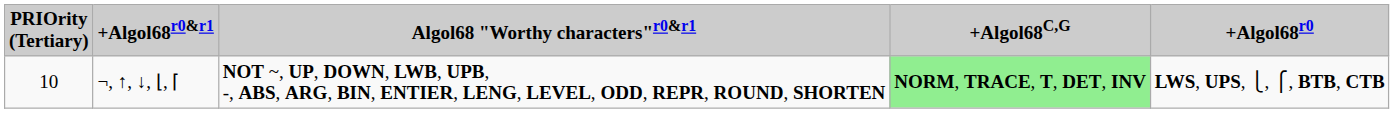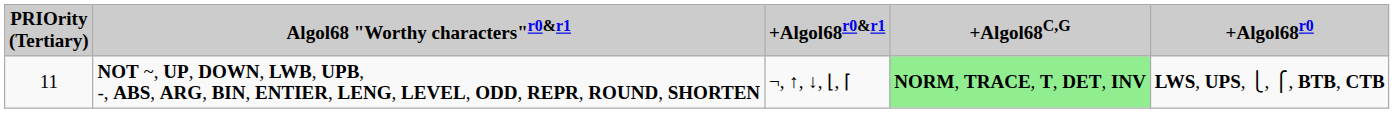columns swapped: Algol68 "Worthy characters"r0&r1 <-> +Algol68r0&r1
row 2 | PRIOrity (Tertiary): 10 -> 11
